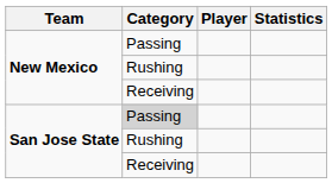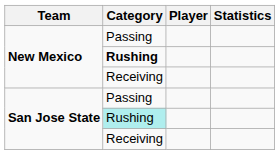New Mexico / Rushing | Category: normal -> bold
San Jose State / Passing | Category: lightgrey background -> no background
San Jose State / Rushing | Category: no background -> paleturquoise background
